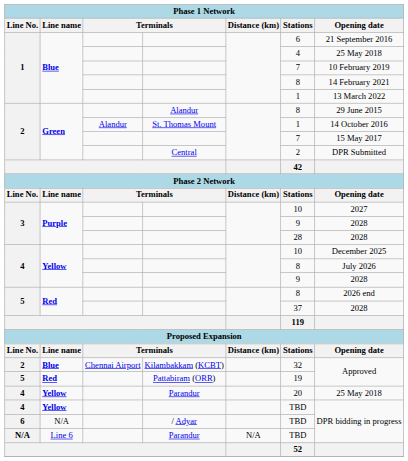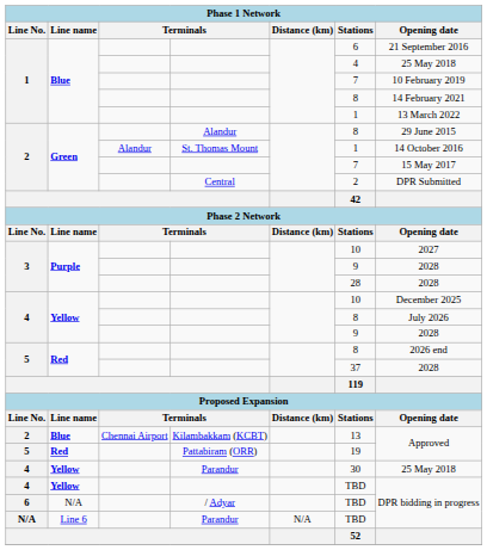Kilambakkam (KCBT) | Stations: 32 -> 13
4 / Parandur | Stations: 20 -> 30
